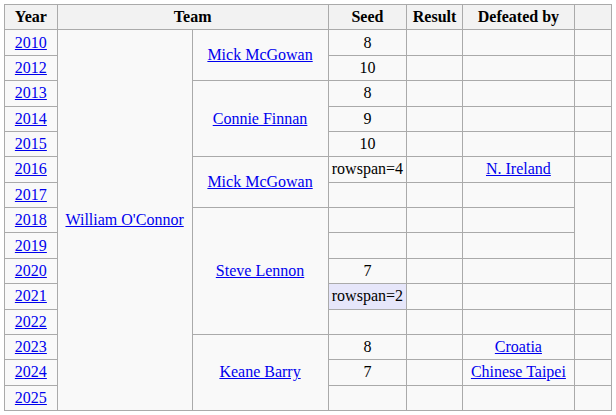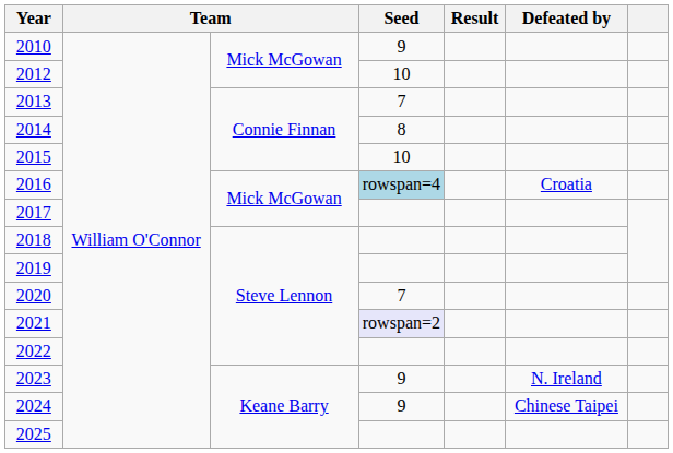2010 | Seed: 8 -> 9
2013 | Seed: 8 -> 7
2014 | Seed: 9 -> 8
2016 | Seed: no background -> lightblue background
2016 | Defeated by: N. Ireland -> Croatia
2023 | Seed: 8 -> 9
2023 | Defeated by: Croatia -> N. Ireland
2024 | Seed: 7 -> 9
